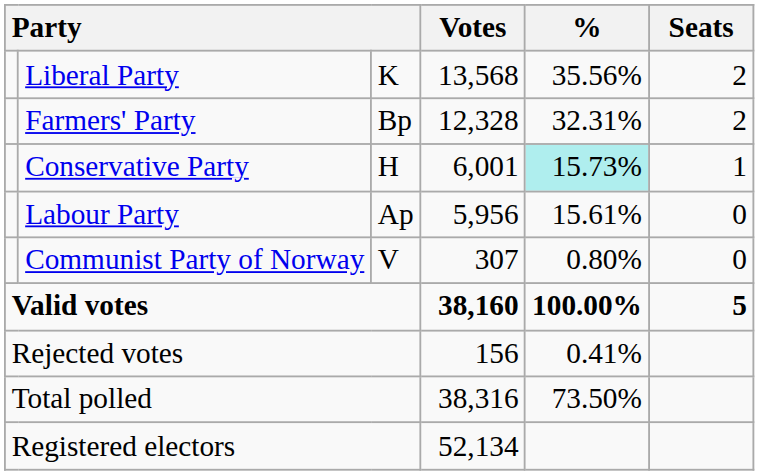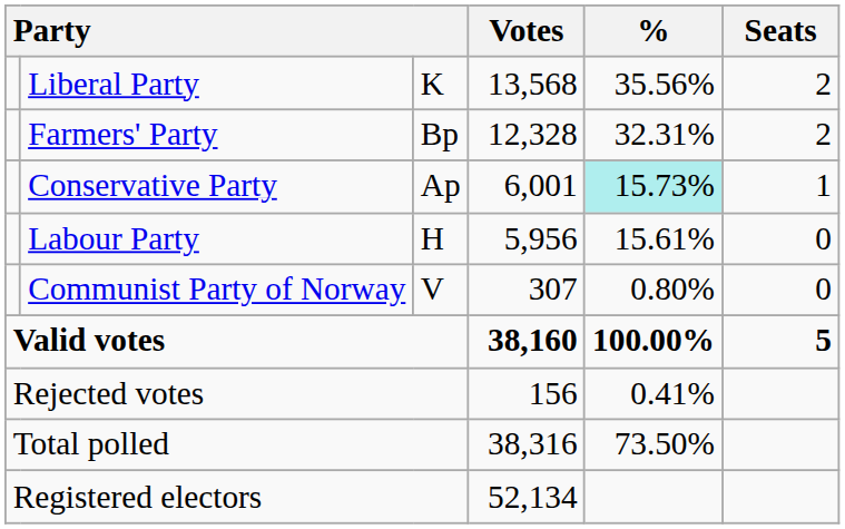Conservative Party | column 3: H -> Ap
Labour Party | column 3: Ap -> H
